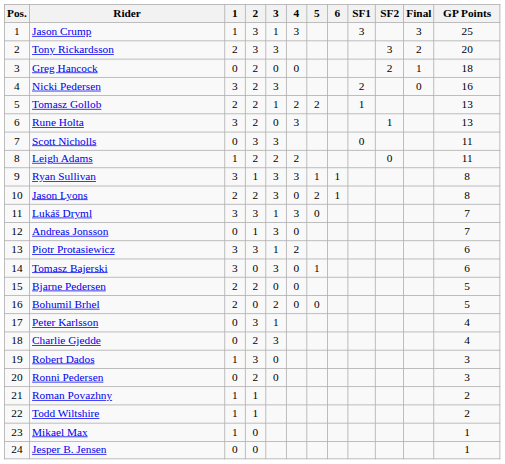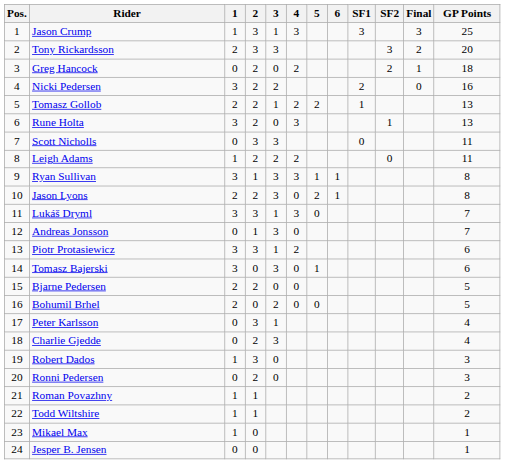Greg Hancock | 4: 0 -> 2
Nicki Pedersen | 3: 3 -> 2
